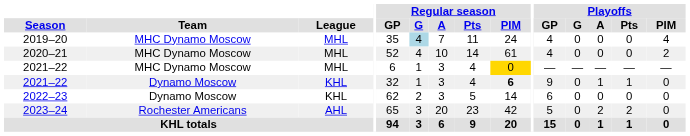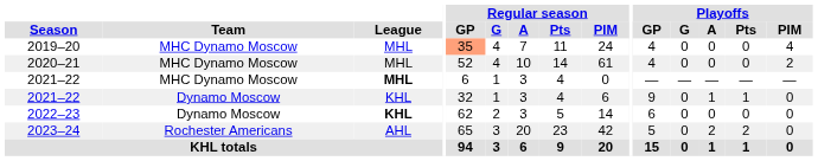2019–20 | Regular season / GP: no background -> lightsalmon background
2019–20 | Regular season / G: lightblue background -> no background
2021–22 / MHC Dynamo Moscow | League: normal -> bold
2021–22 / MHC Dynamo Moscow | Regular season / PIM: gold background -> no background
2021–22 / Dynamo Moscow | Regular season / PIM: bold -> normal
2022–23 | League: normal -> bold
